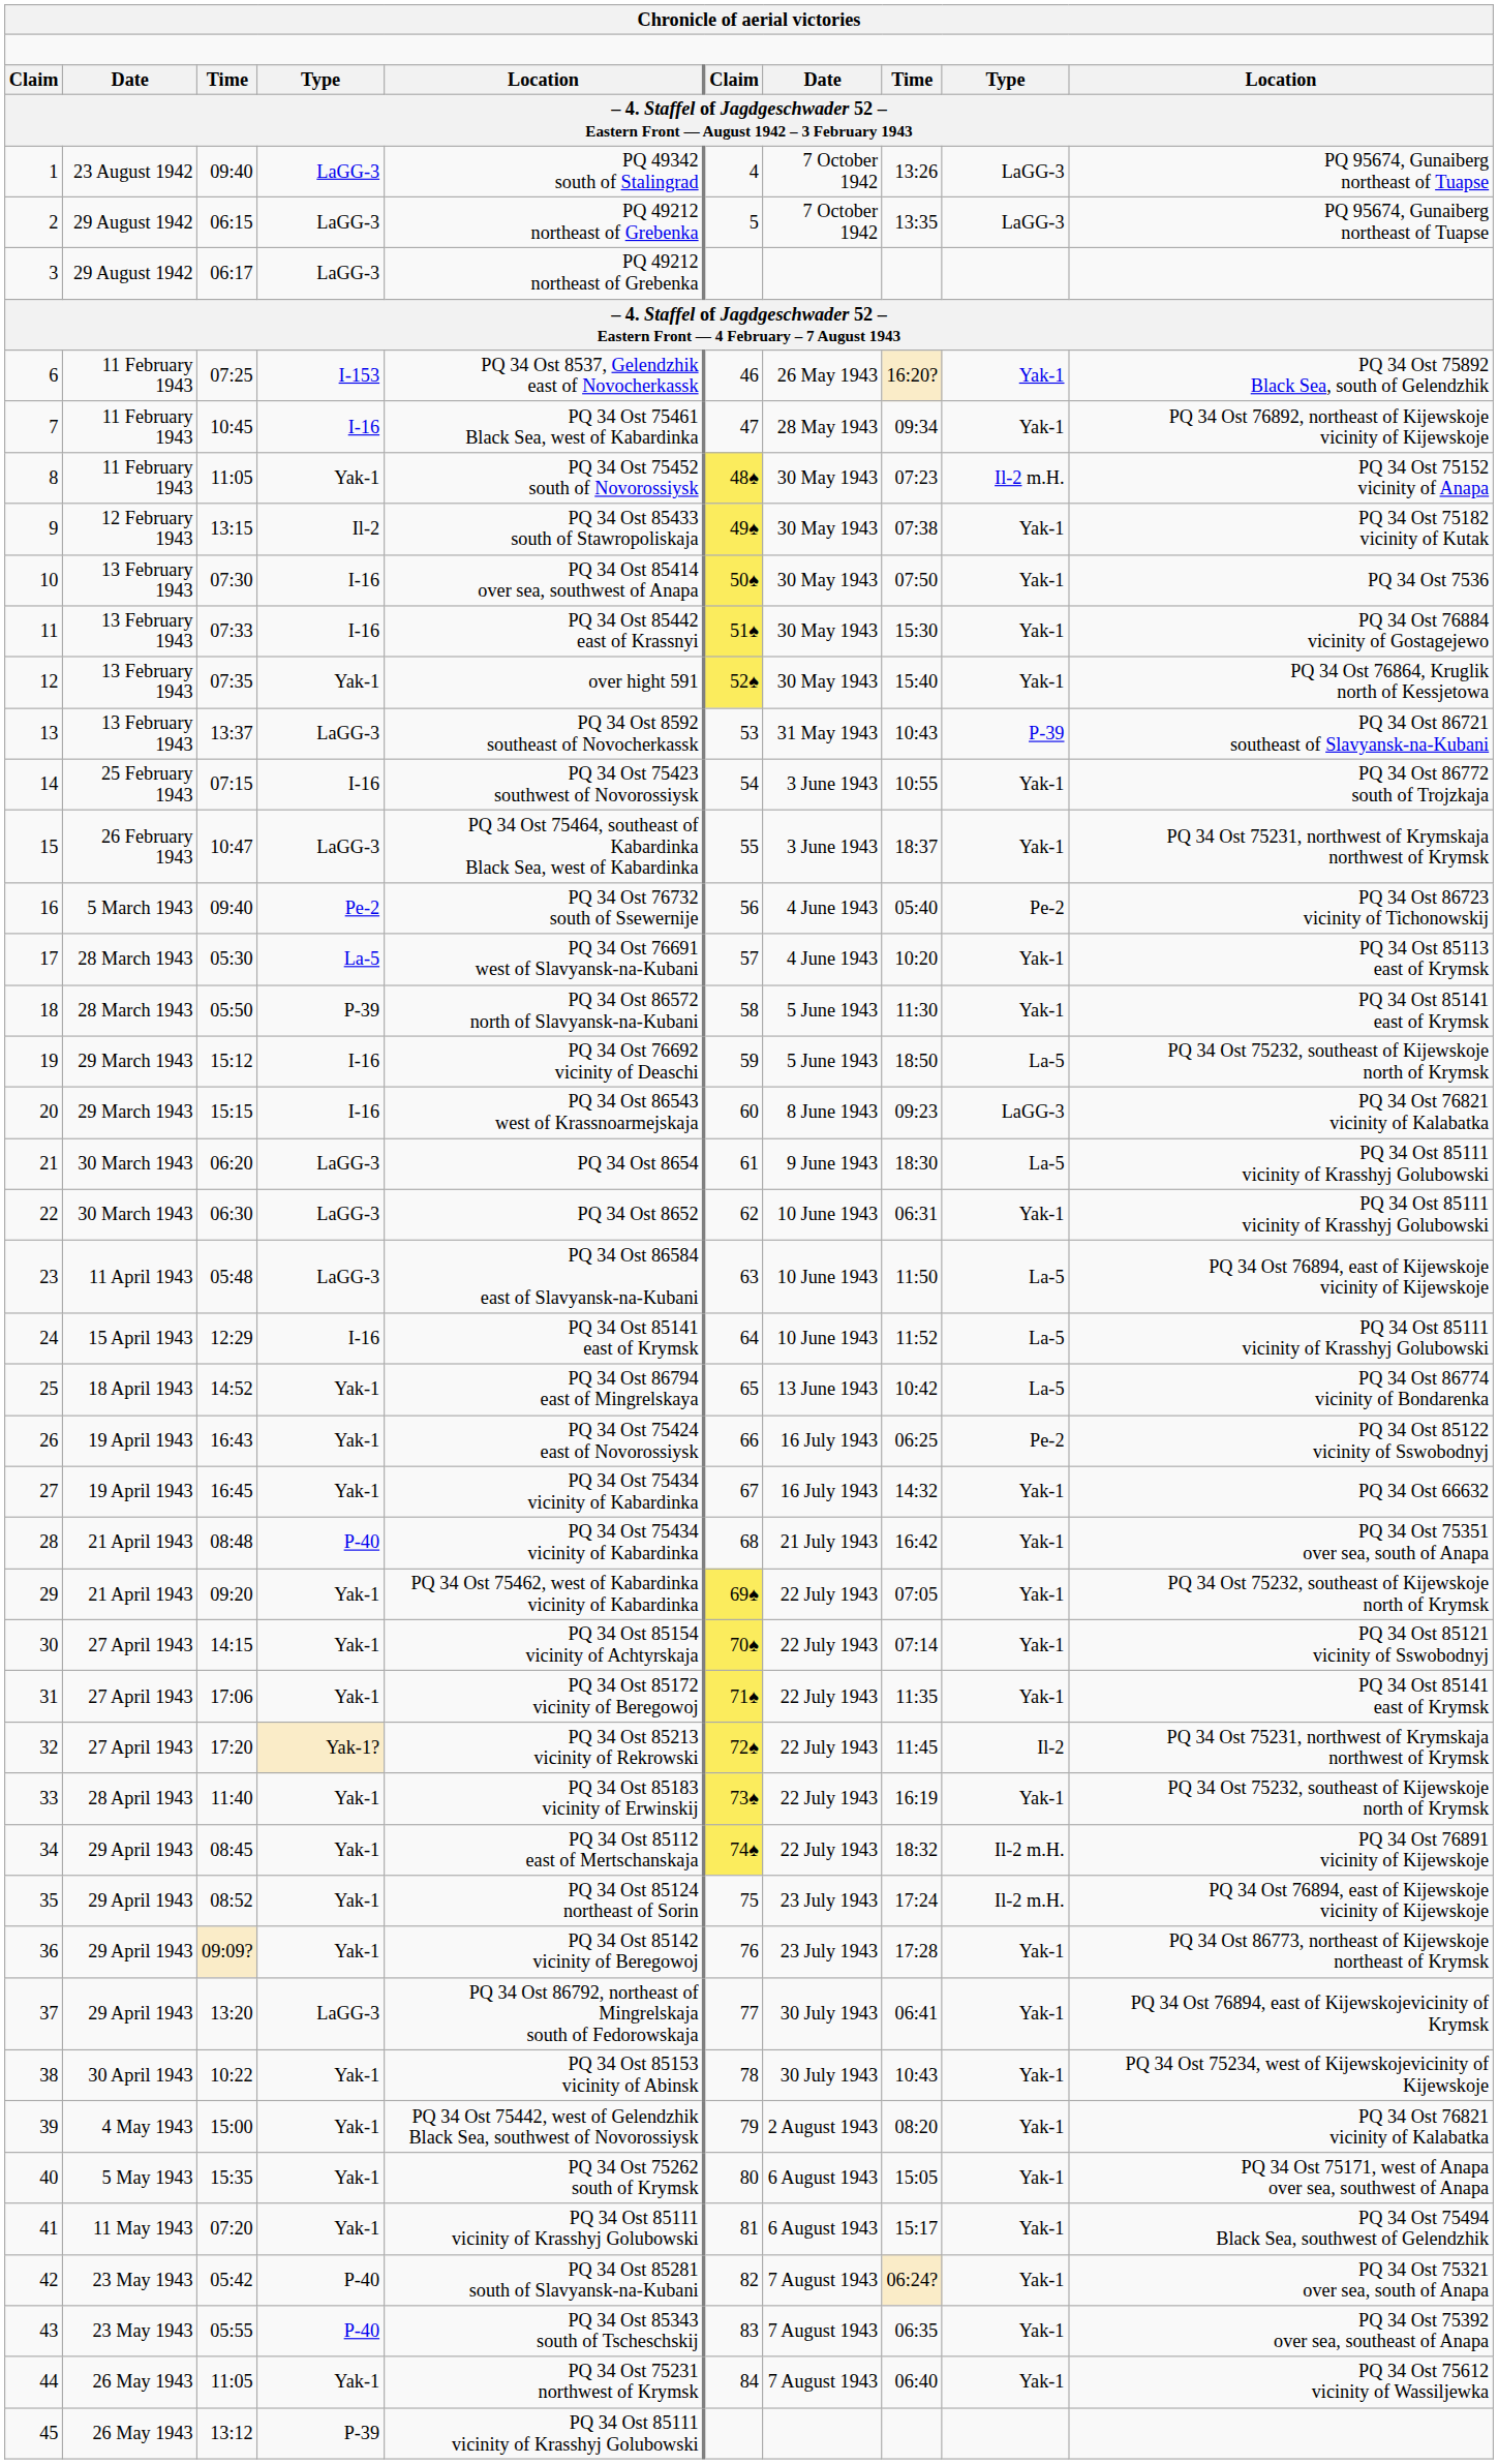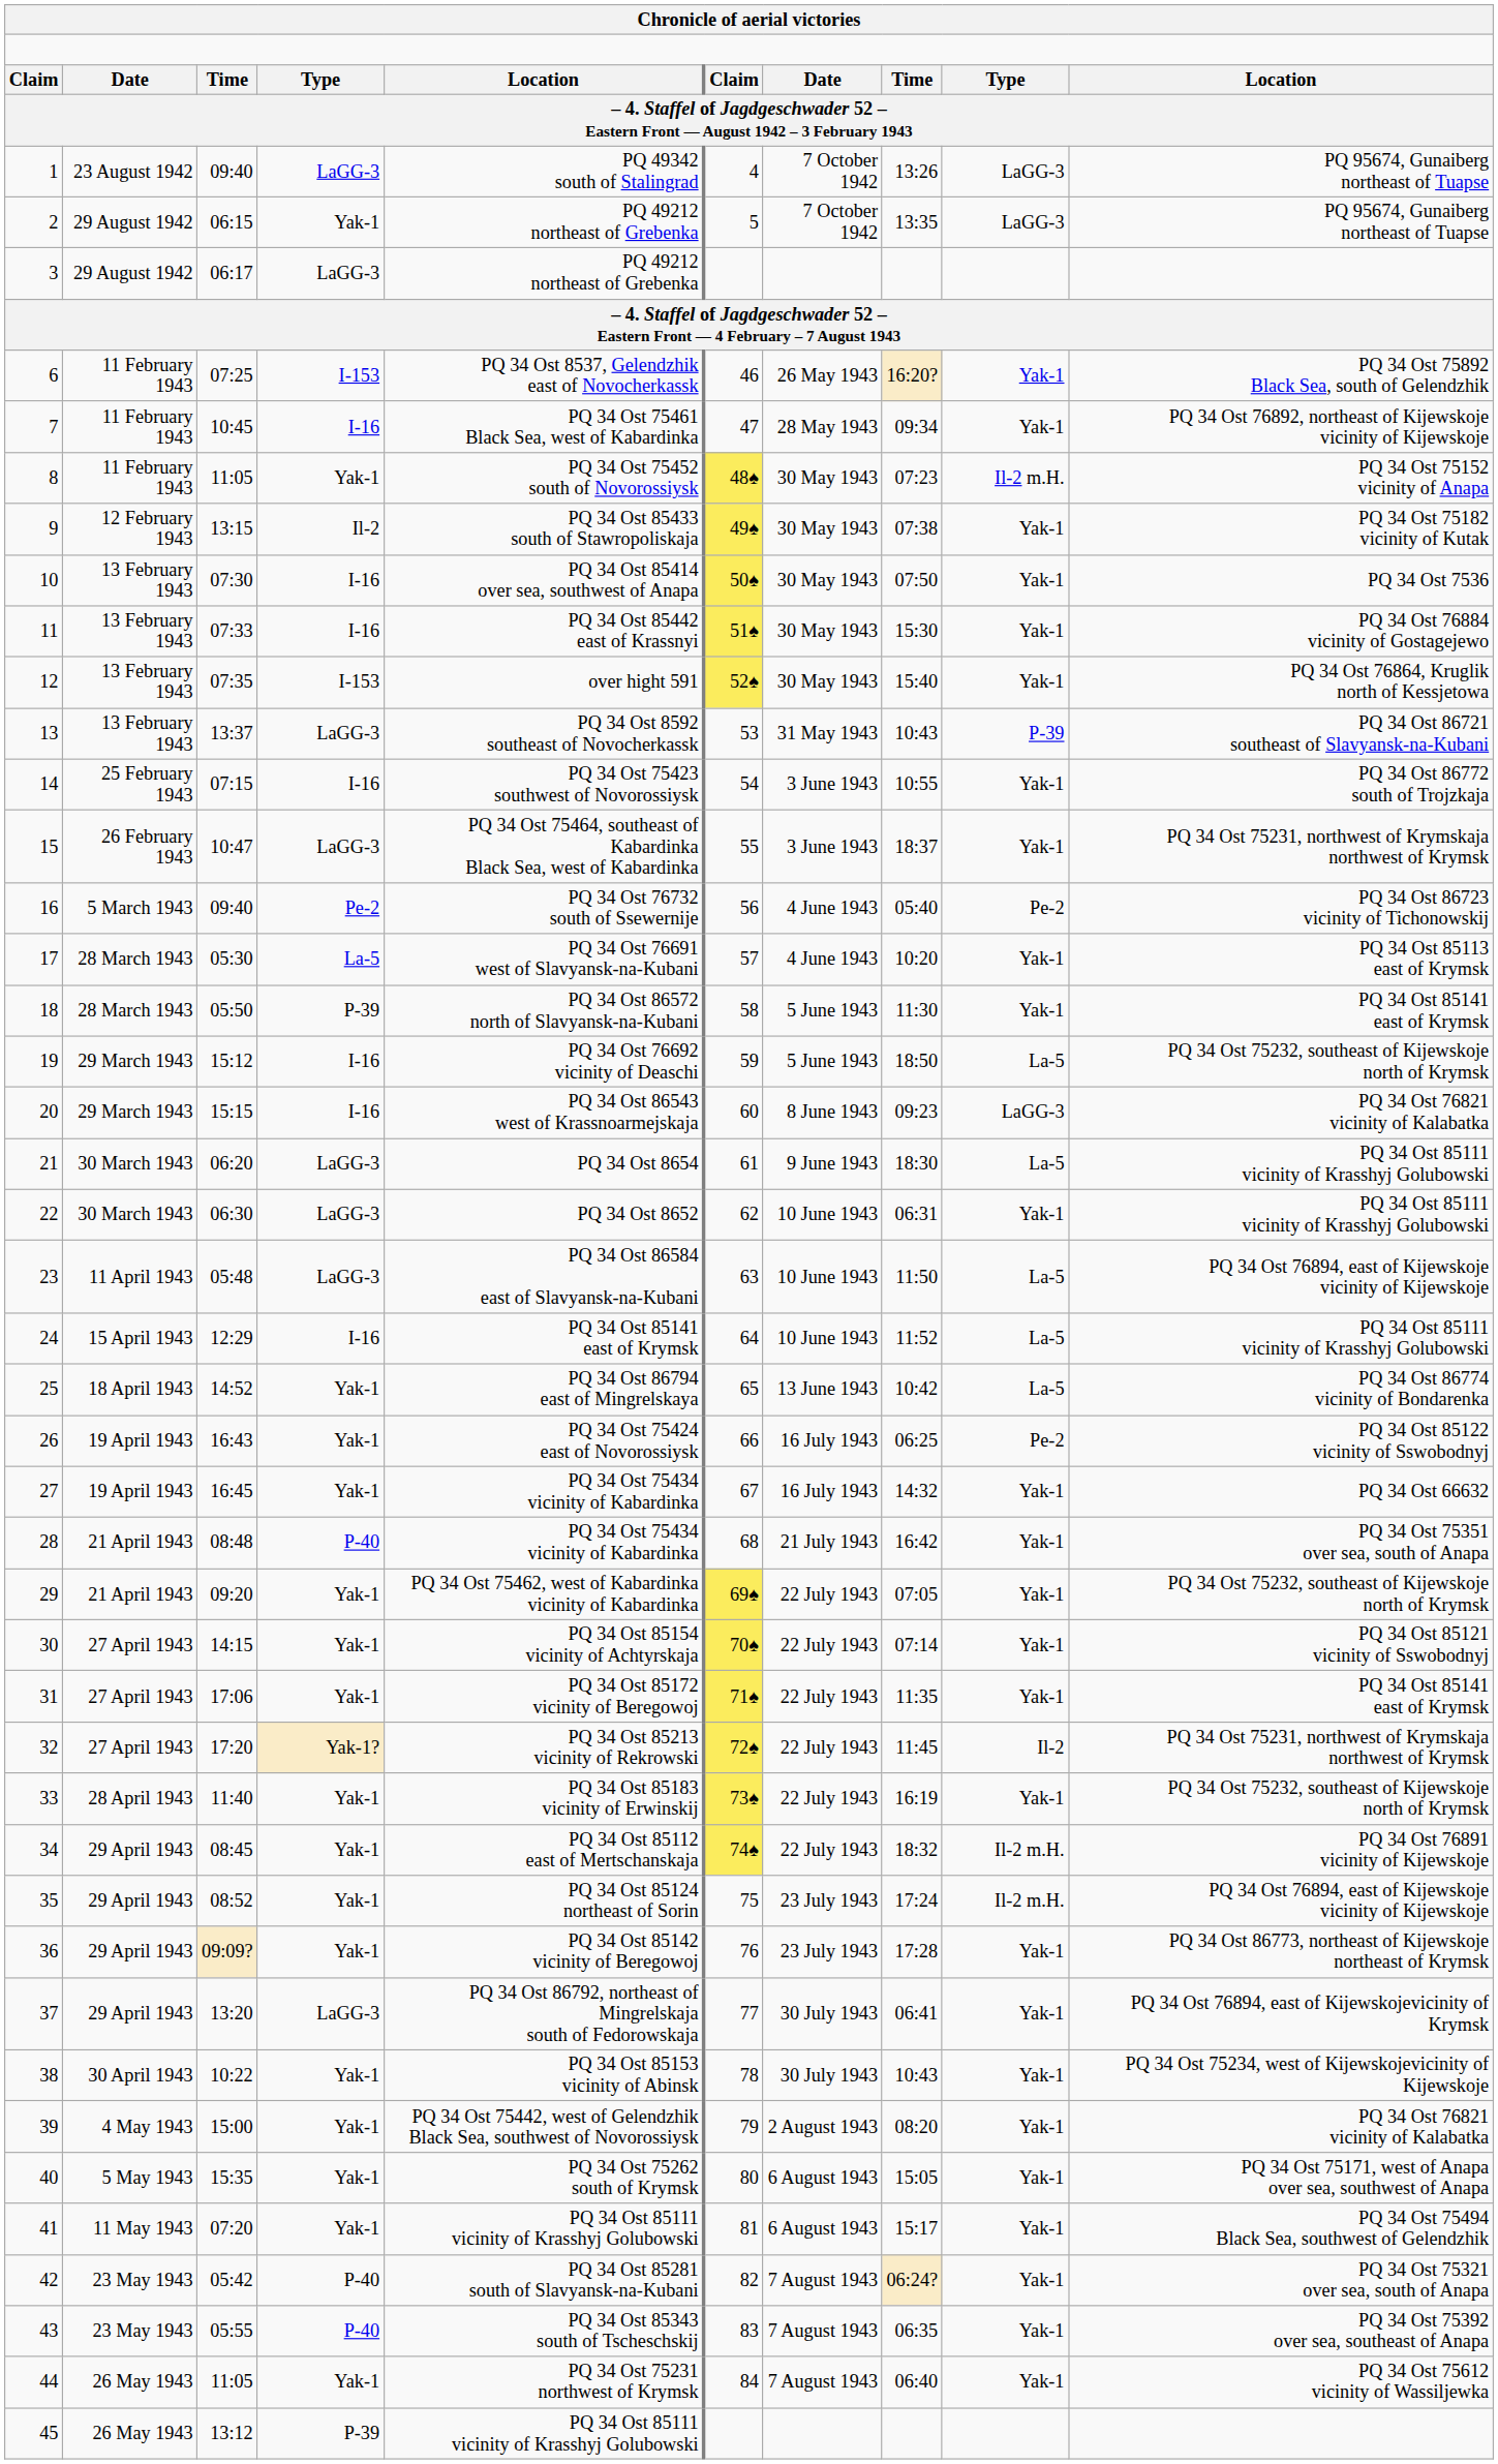2 | column 4: LaGG-3 -> Yak-1
12 | column 4: Yak-1 -> I-153
